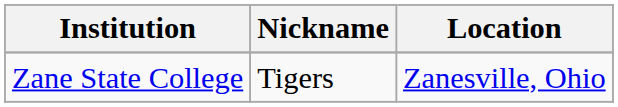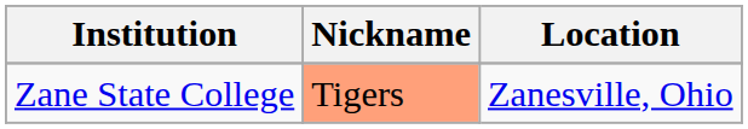Zane State College | Nickname: no background -> lightsalmon background
